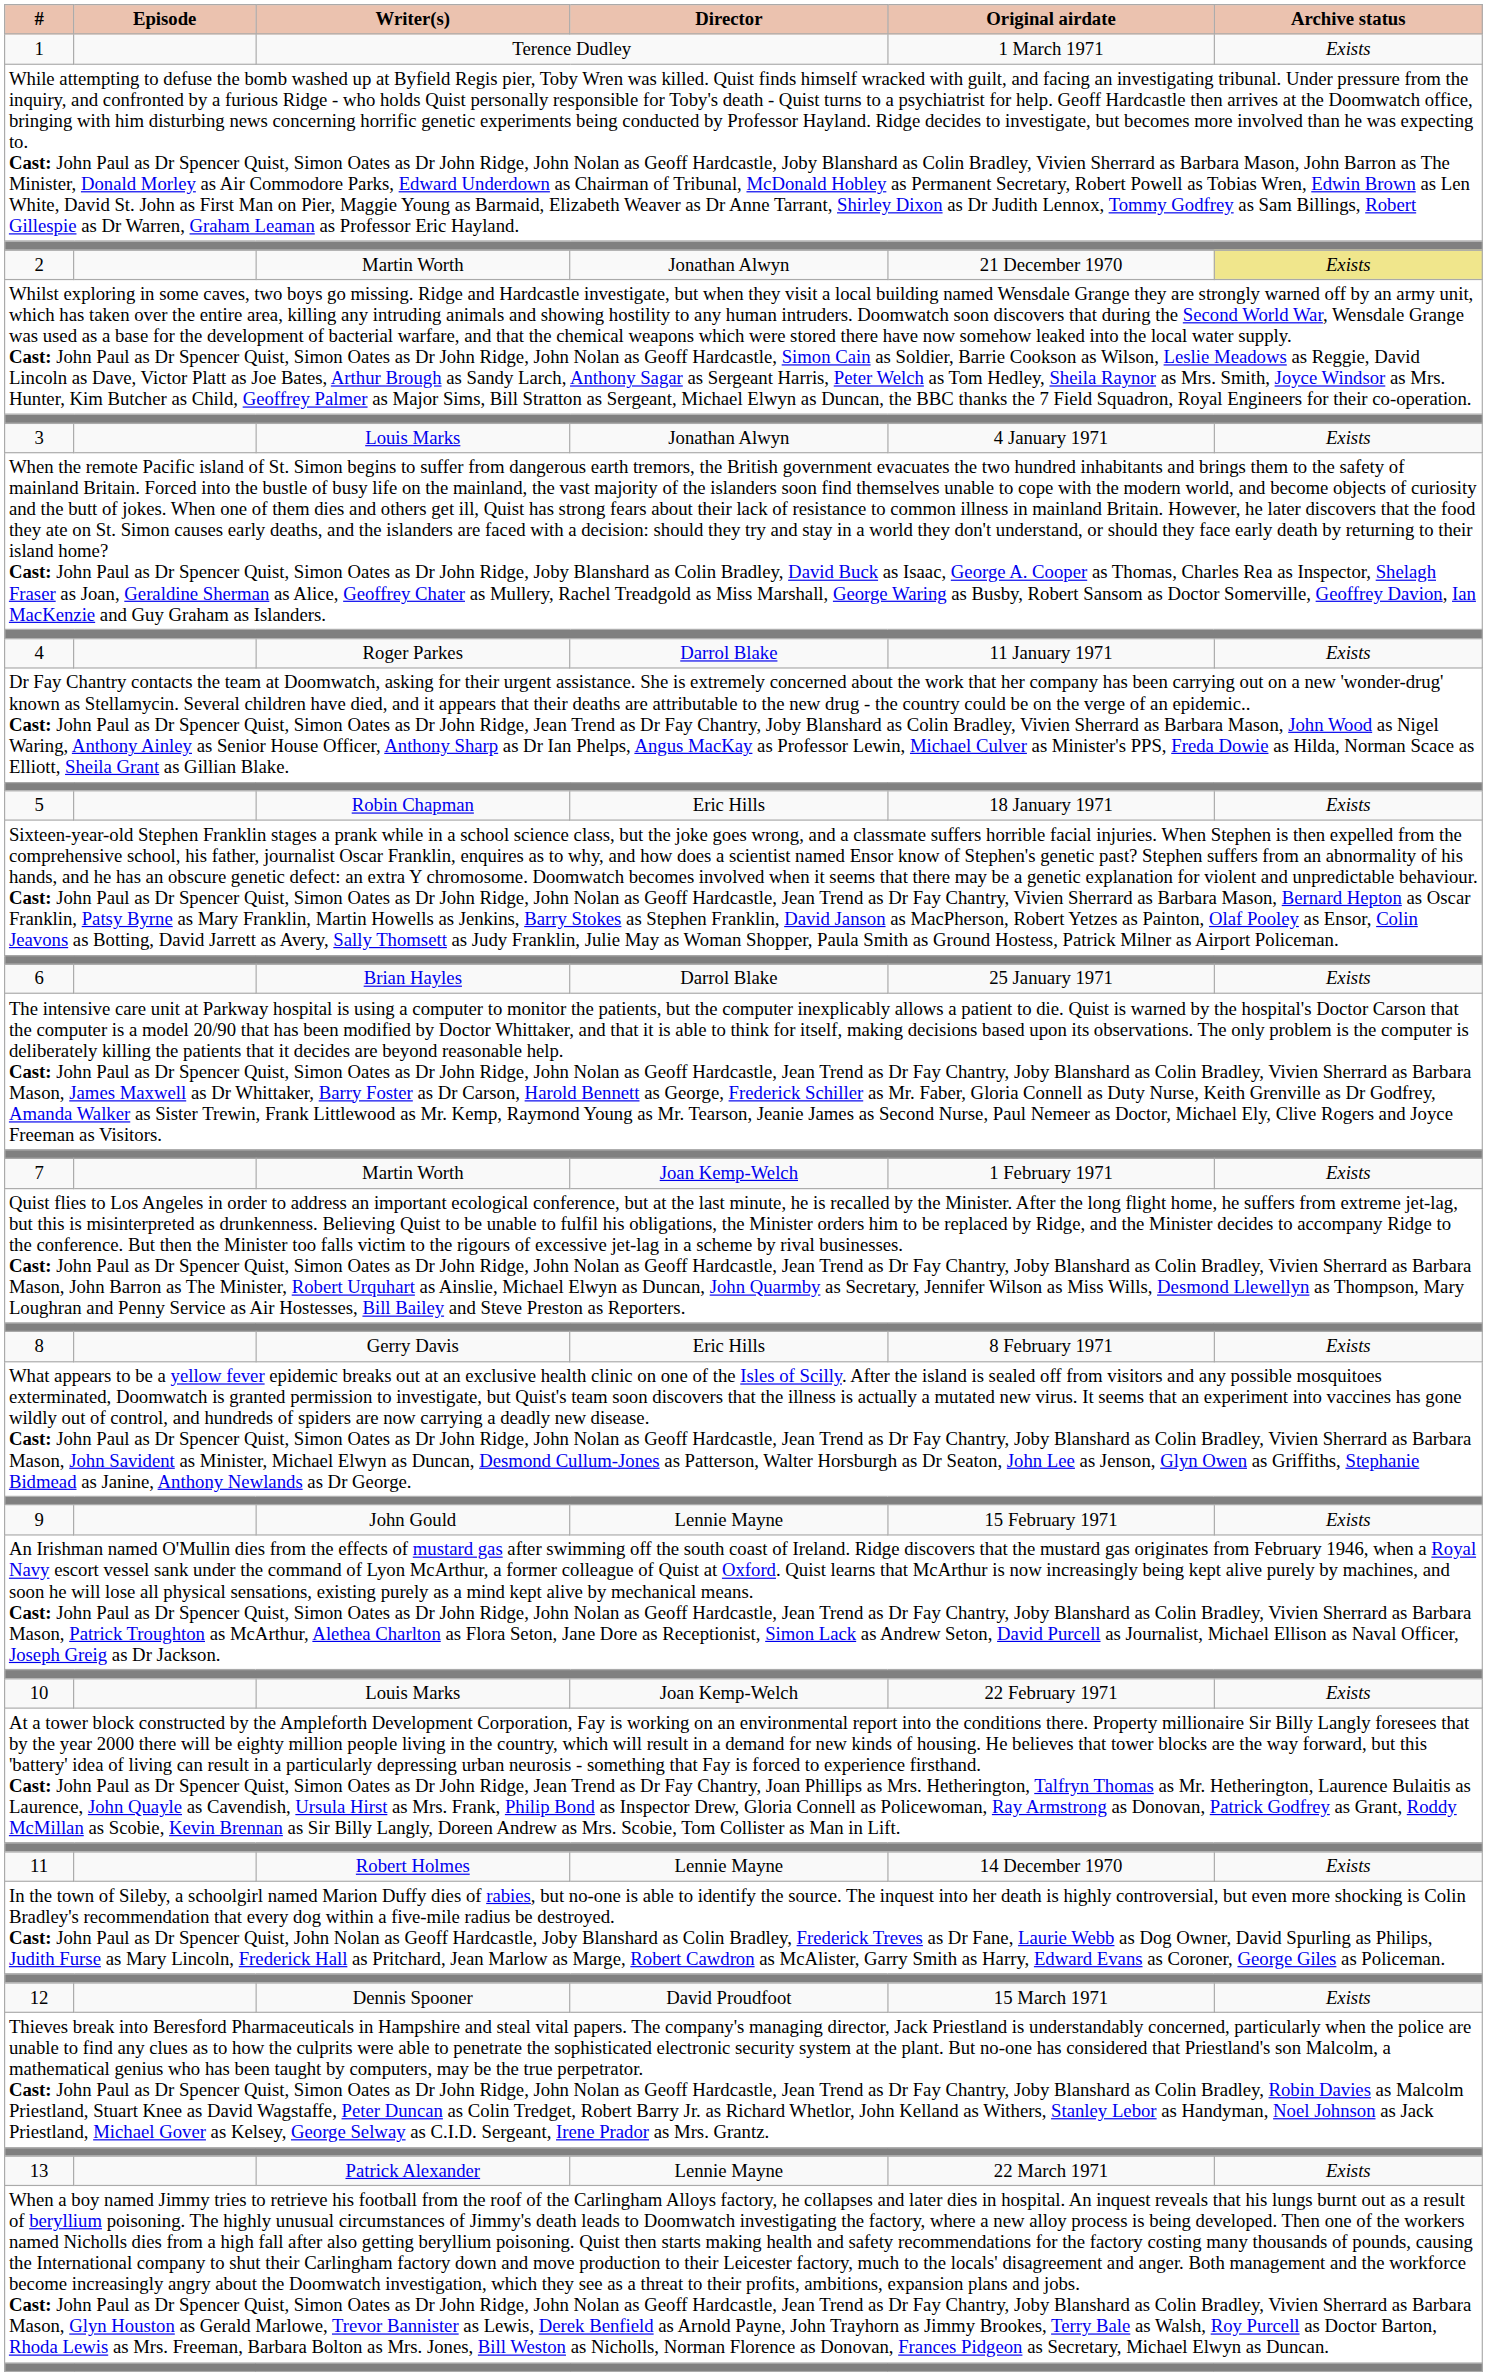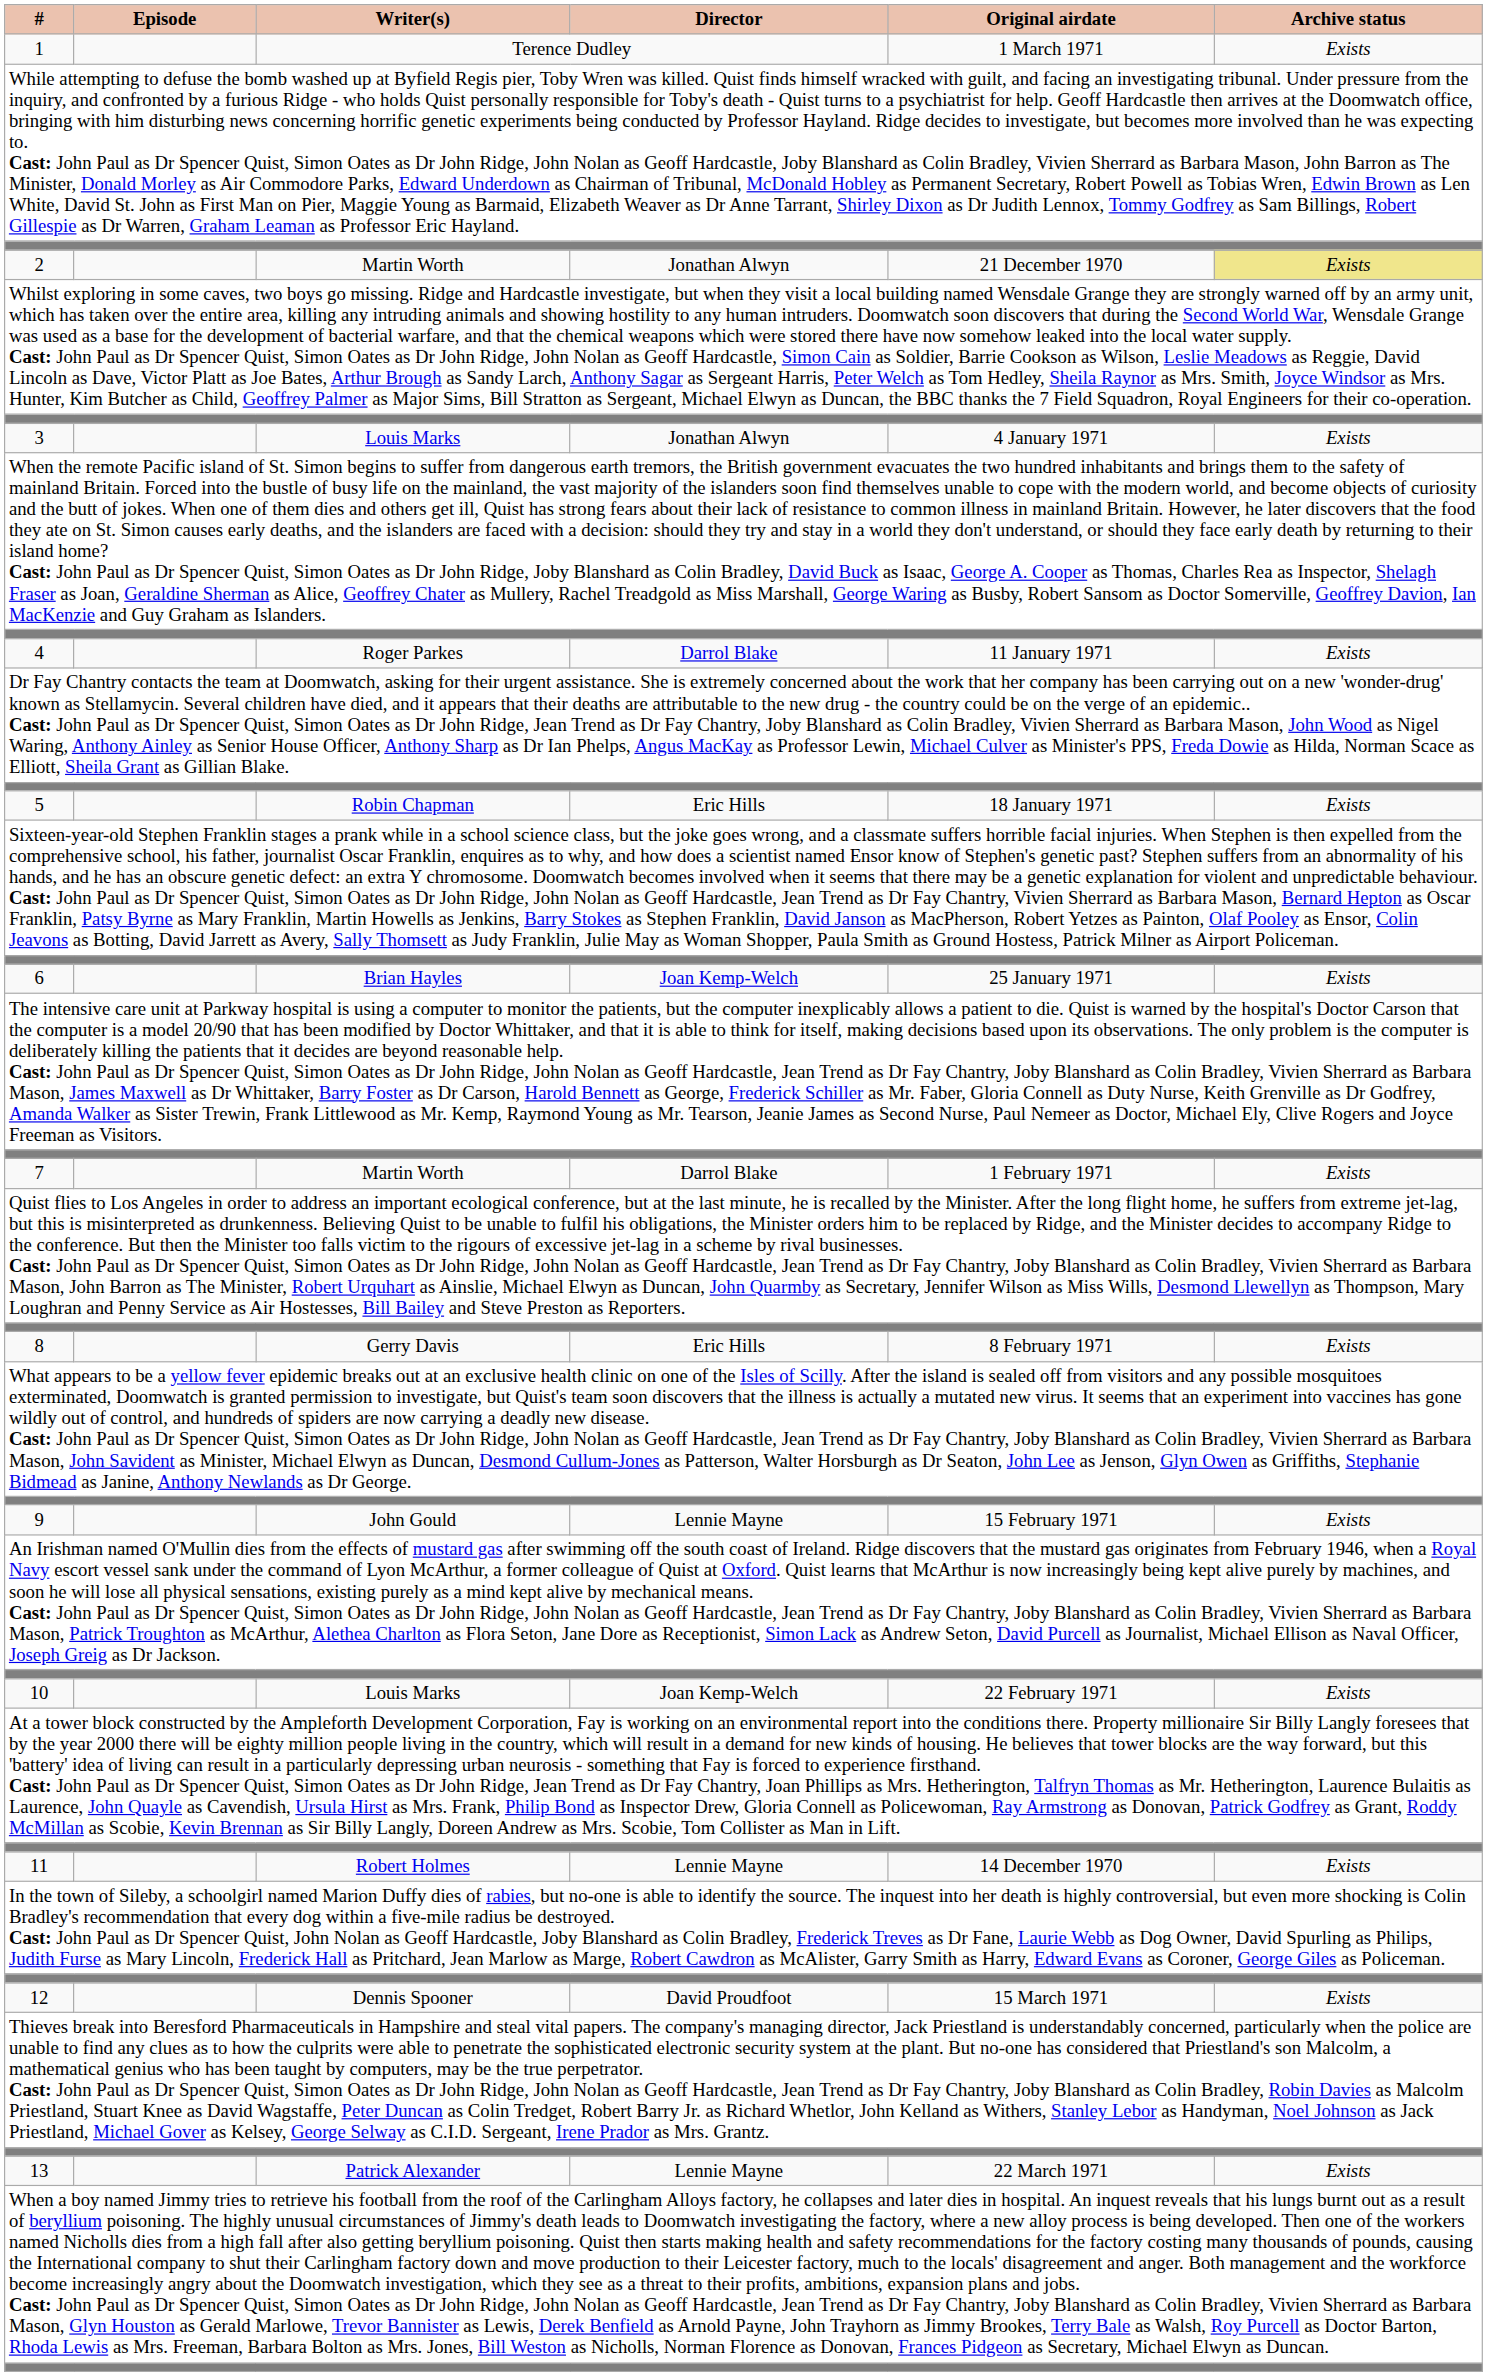6 | Director: Darrol Blake -> Joan Kemp-Welch
7 | Director: Joan Kemp-Welch -> Darrol Blake
